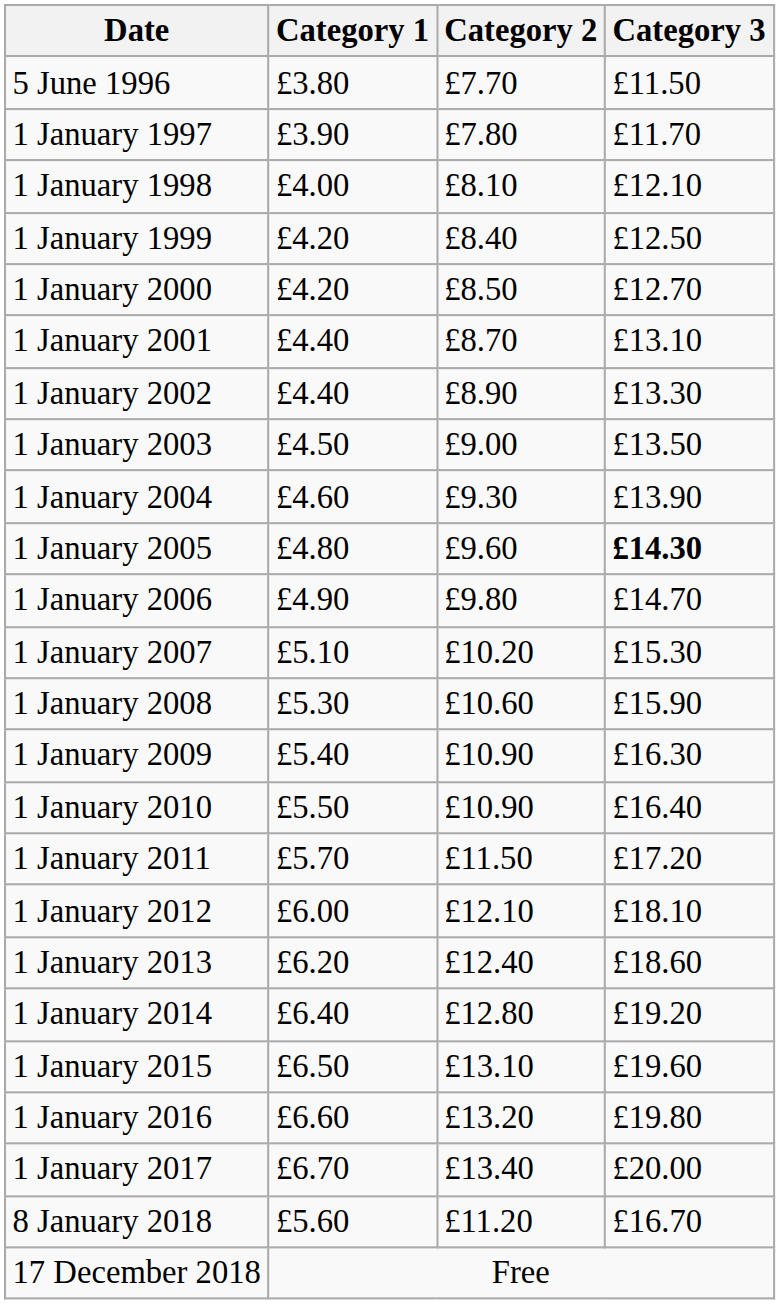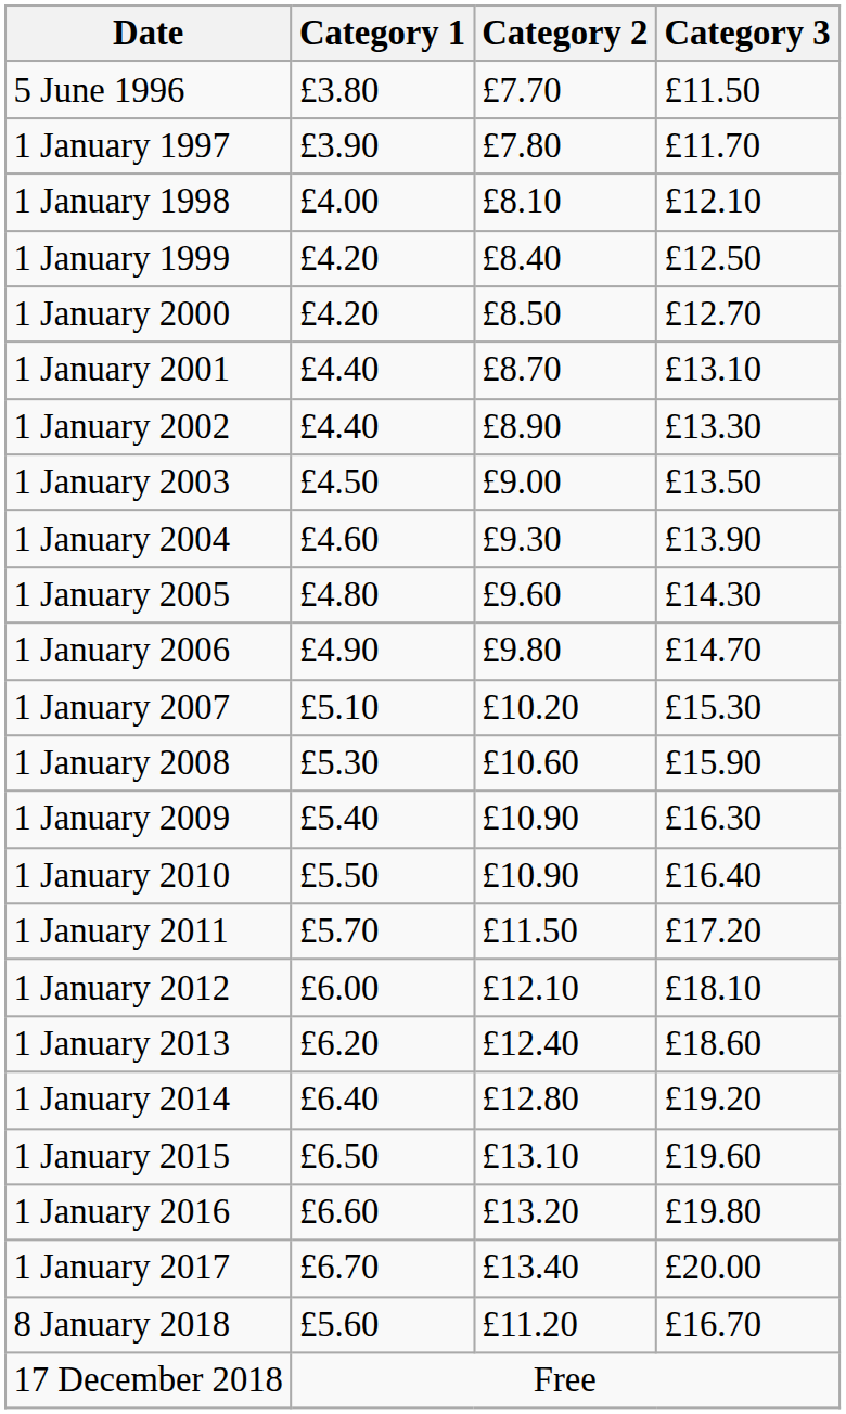1 January 2005 | Category 3: bold -> normal
